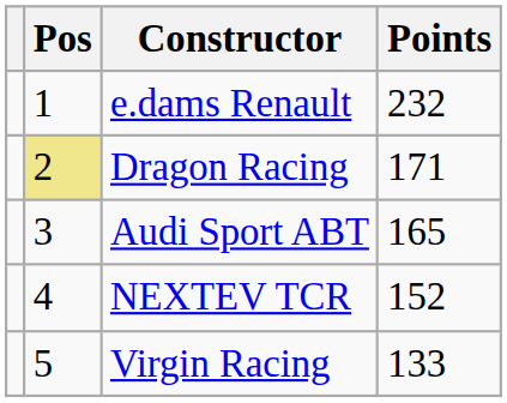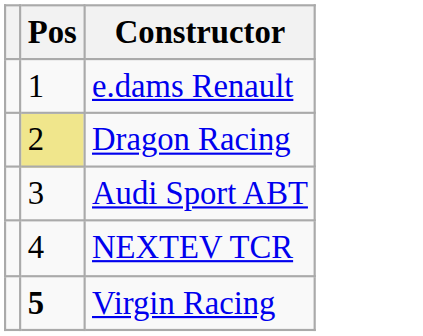- column: Points | 232 | 171 | 165 | 152 | 133
Virgin Racing | Pos: normal -> bold
